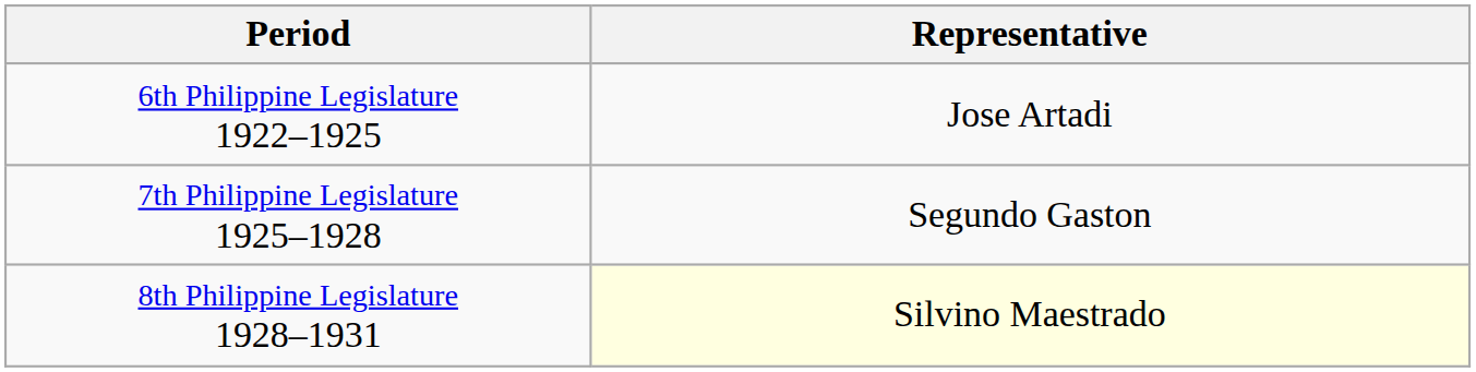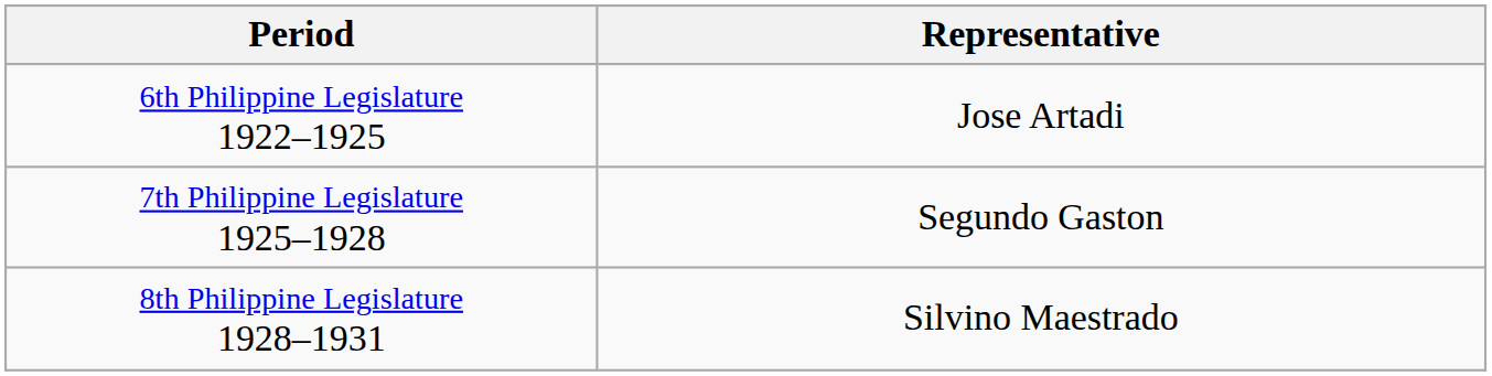8th Philippine Legislature 1928–1931 | Representative: lightyellow background -> no background
